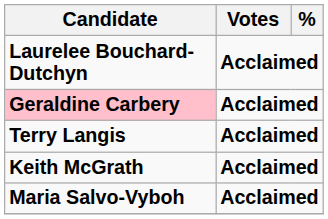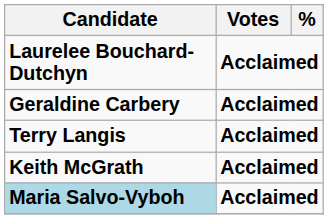Geraldine Carbery | Candidate: pink background -> no background
Maria Salvo-Vyboh | Candidate: no background -> lightblue background
